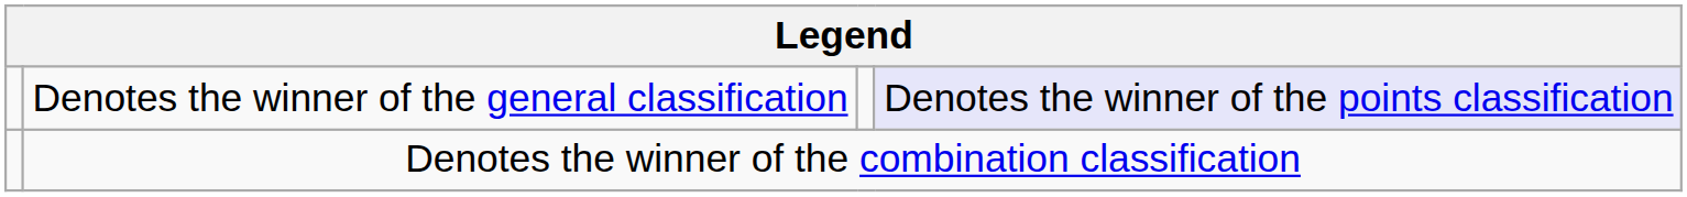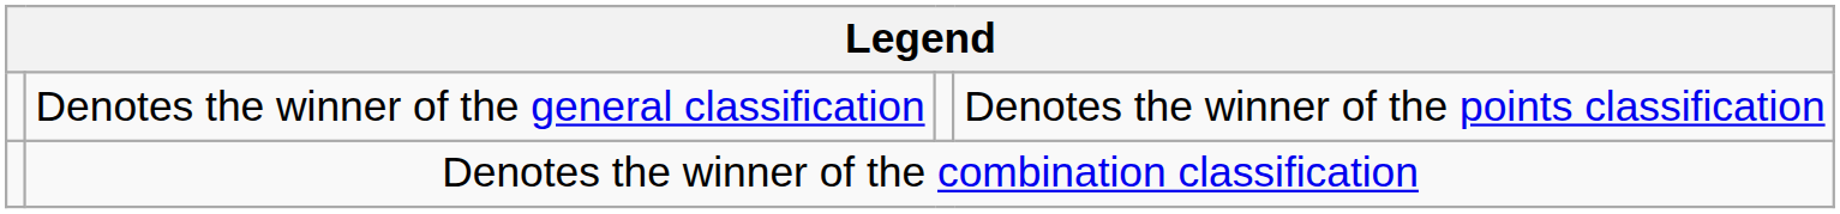Denotes the winner of the general classification | column 4: lavender background -> no background
